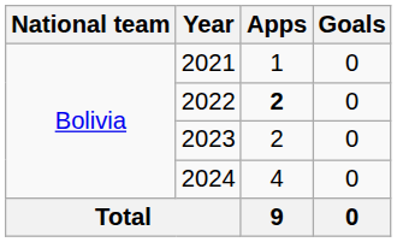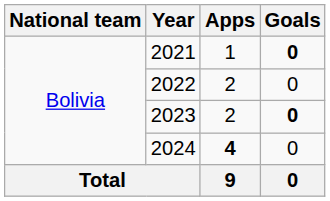2021 | Goals: normal -> bold
2022 | Apps: bold -> normal
2023 | Goals: normal -> bold
2024 | Apps: normal -> bold
